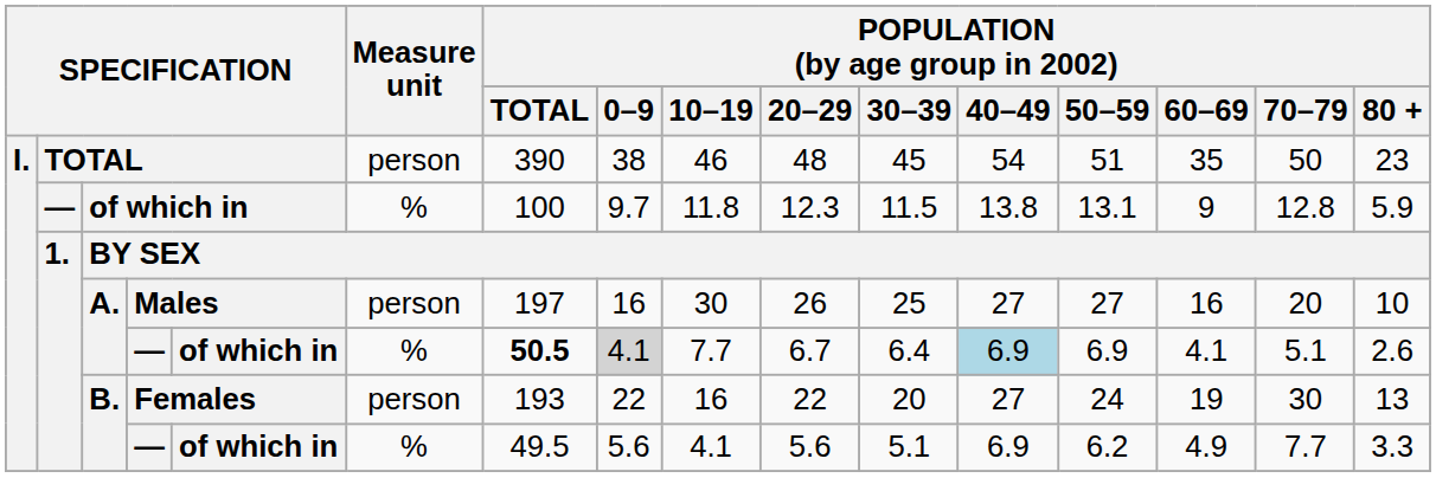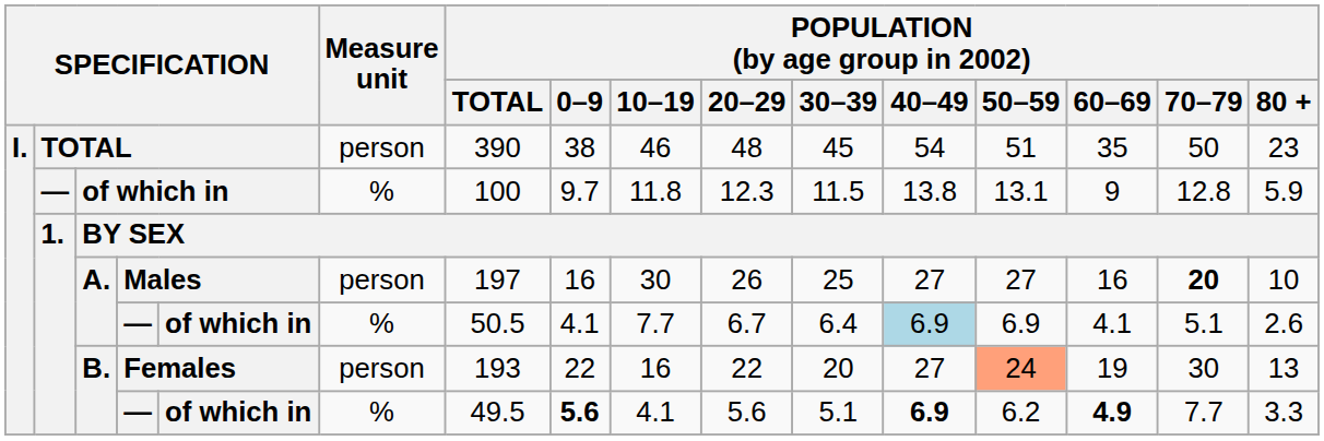Males | POPULATION (by age group in 2002) / 70–79: normal -> bold
A. / — | POPULATION (by age group in 2002) / TOTAL: bold -> normal
A. / — | POPULATION (by age group in 2002) / 0–9: lightgrey background -> no background
Females | POPULATION (by age group in 2002) / 50–59: no background -> lightsalmon background
B. / — | POPULATION (by age group in 2002) / 0–9: normal -> bold
B. / — | POPULATION (by age group in 2002) / 40–49: normal -> bold
B. / — | POPULATION (by age group in 2002) / 60–69: normal -> bold
